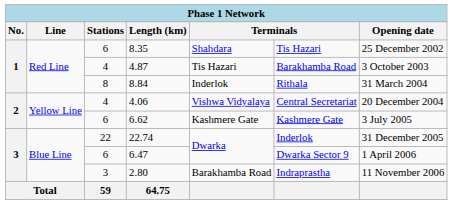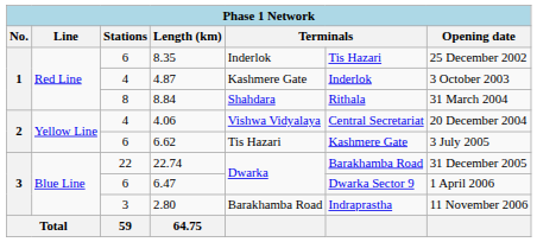8.35 | column 5: Shahdara -> Inderlok
4.87 | column 5: Tis Hazari -> Kashmere Gate
4.87 | column 6: Barakhamba Road -> Inderlok
8.84 | column 5: Inderlok -> Shahdara
6.62 | column 5: Kashmere Gate -> Tis Hazari
22.74 | column 6: Inderlok -> Barakhamba Road
